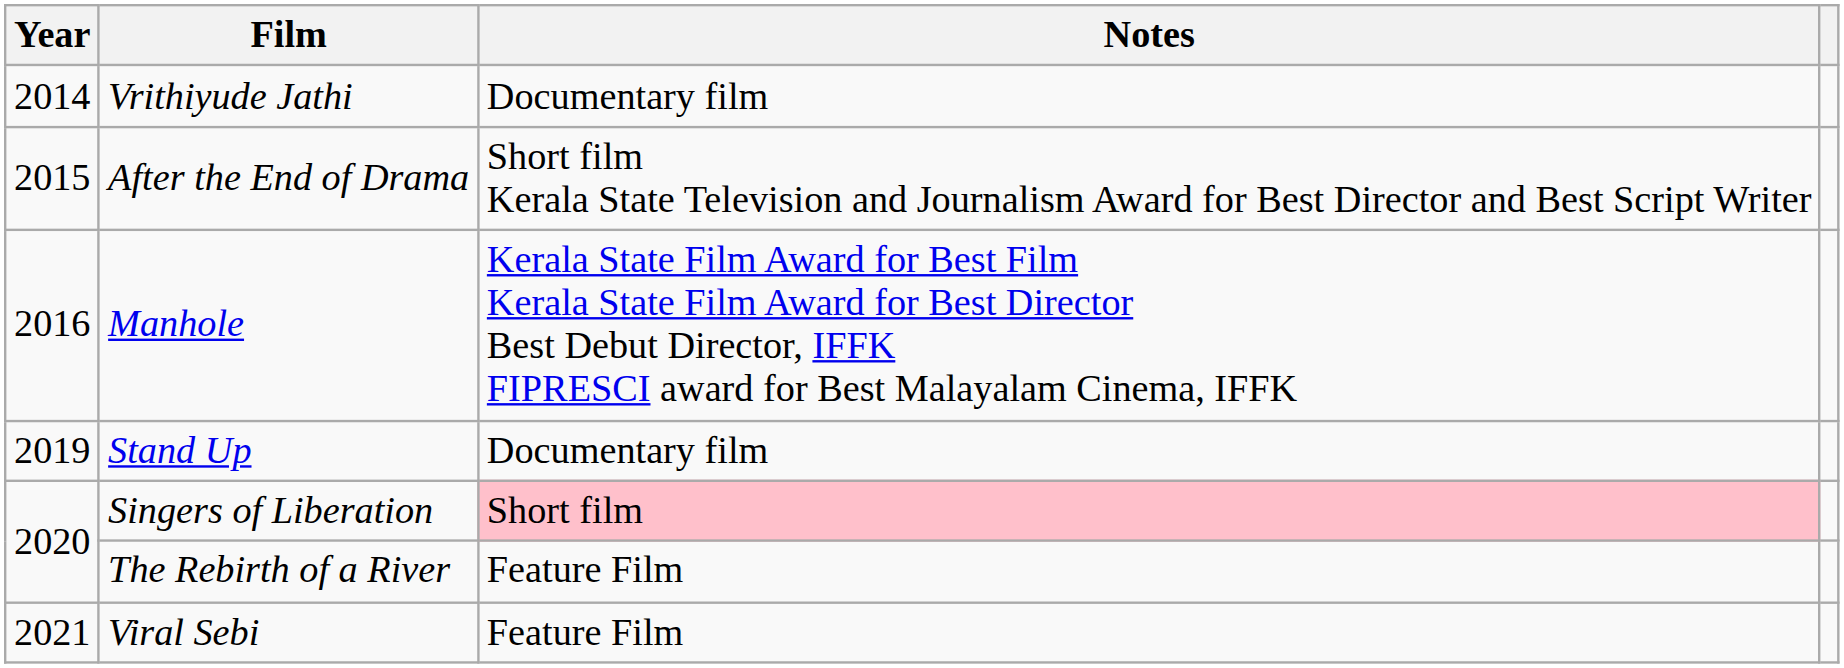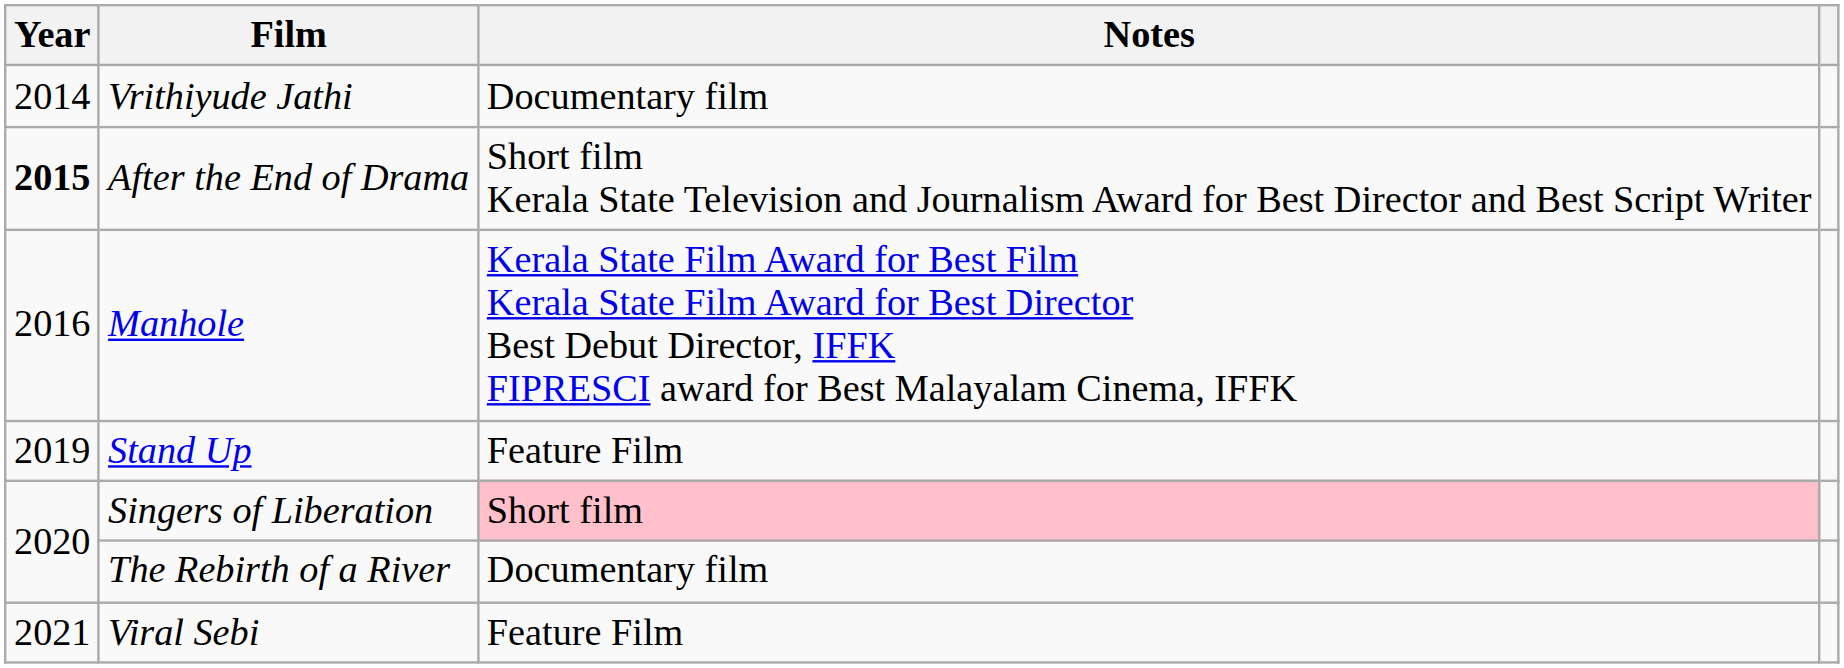After the End of Drama | Year: normal -> bold
Stand Up | Notes: Documentary film -> Feature Film
The Rebirth of a River | Notes: Feature Film -> Documentary film
